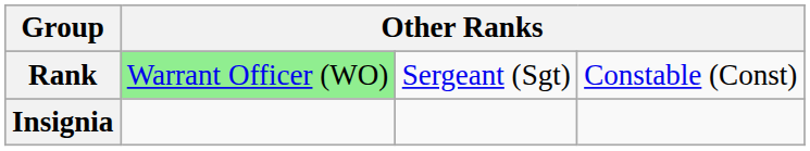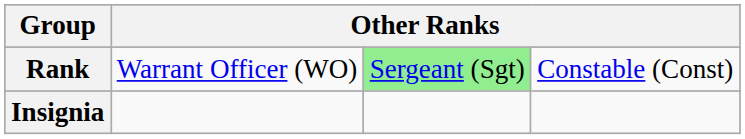Rank | column 2: lightgreen background -> no background
Rank | column 3: no background -> lightgreen background
